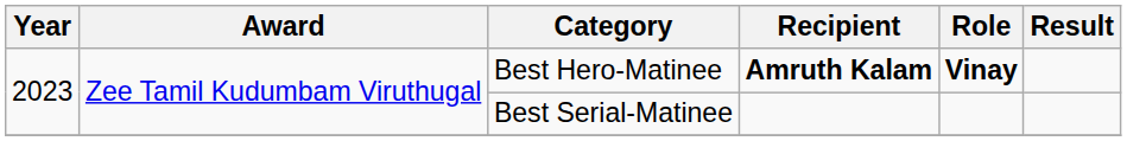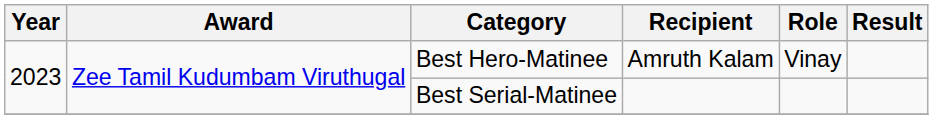Best Hero-Matinee | Recipient: bold -> normal
Best Hero-Matinee | Role: bold -> normal
